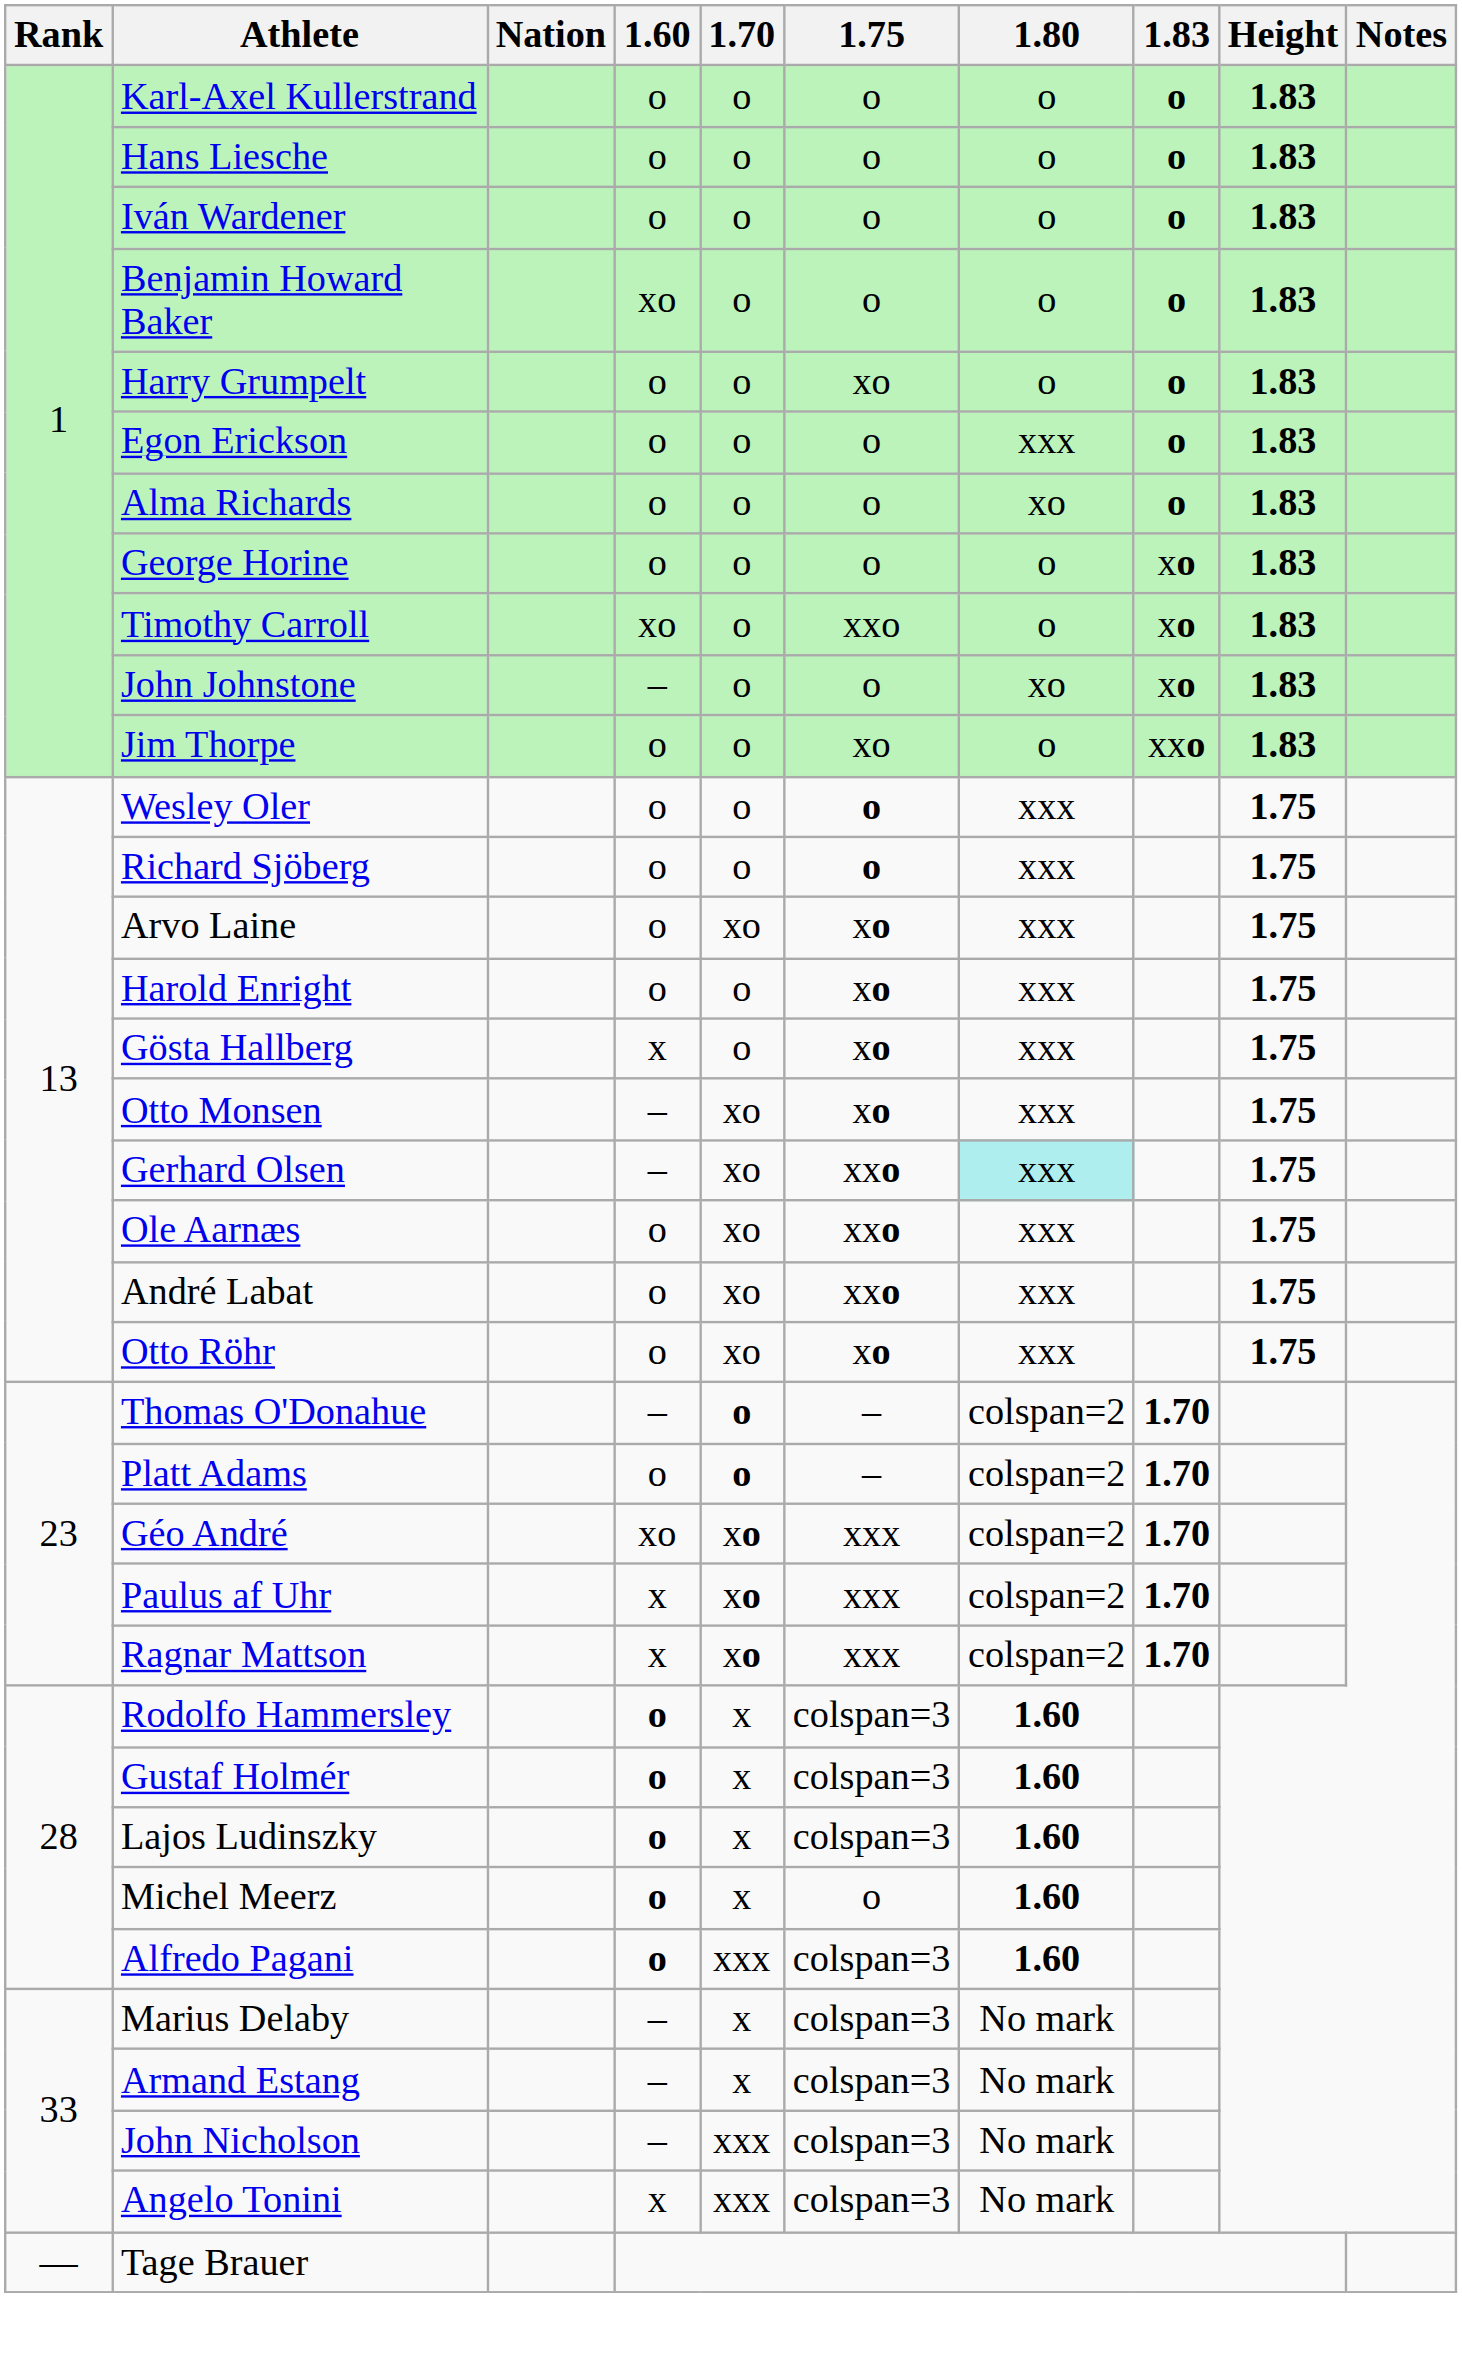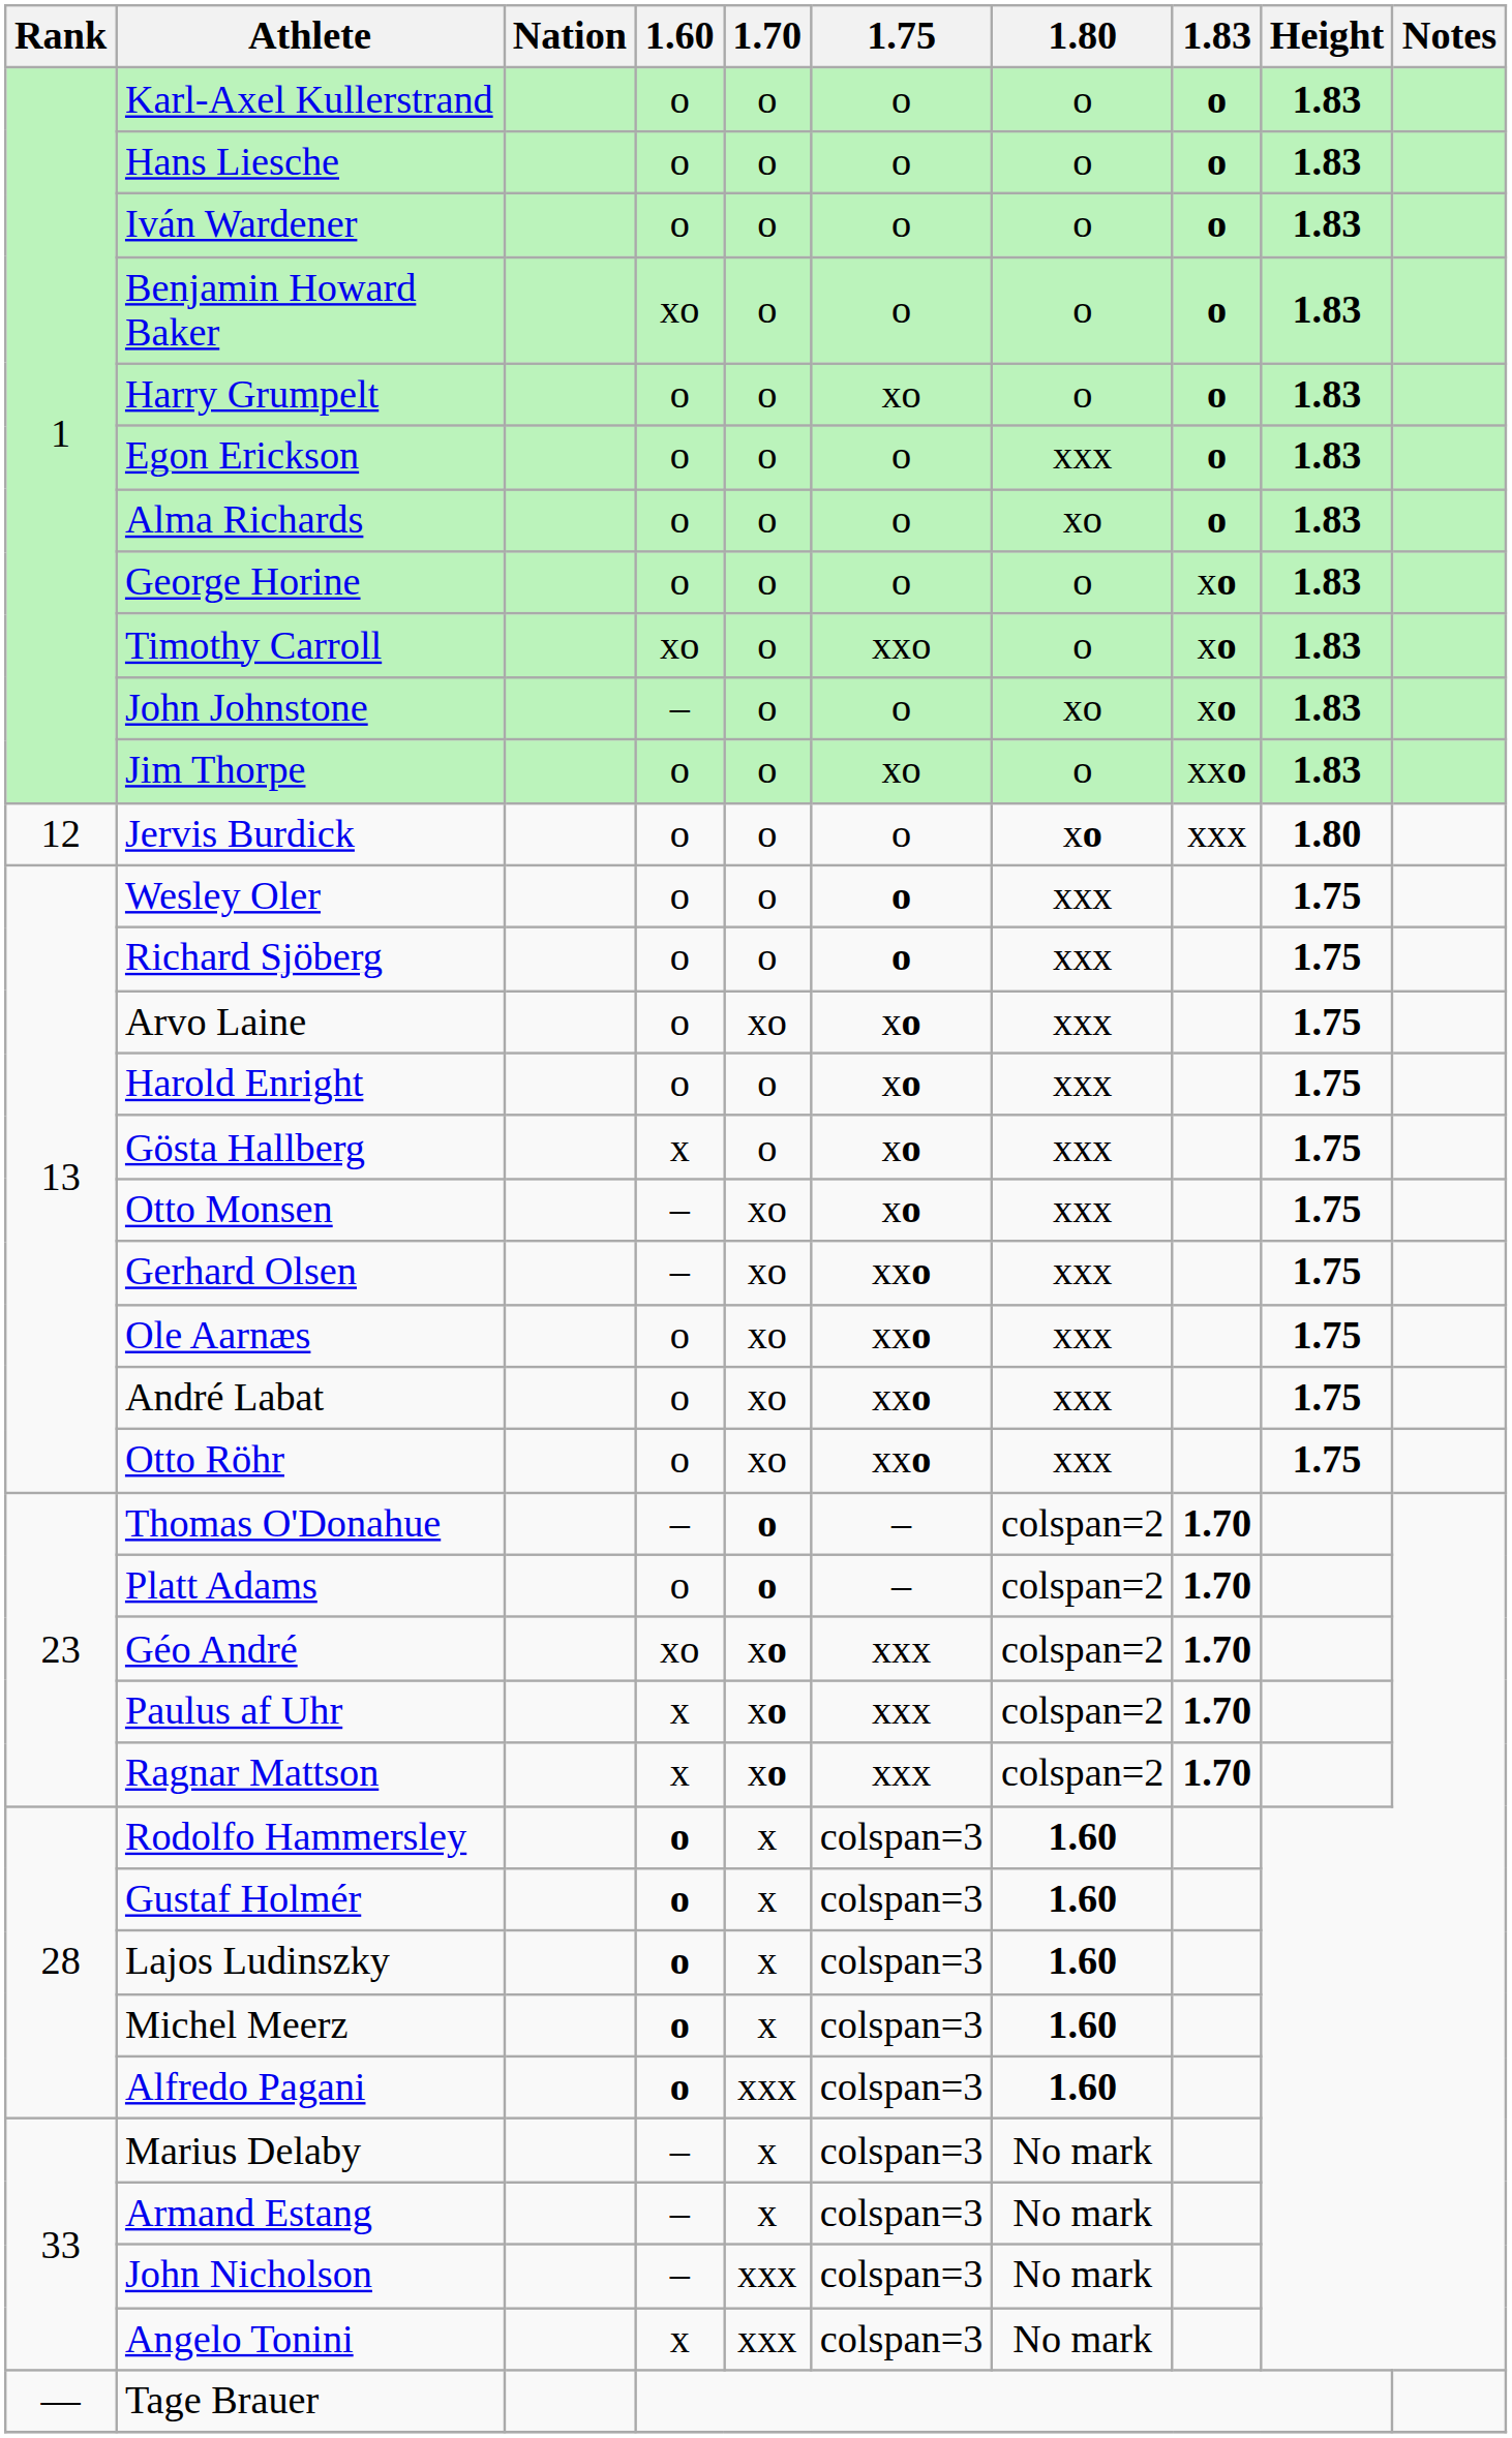+ row: 12 | Jervis Burdick | o | o | o | xo | xxx | 1.80
Gerhard Olsen | 1.80: paleturquoise background -> no background
Otto Röhr | 1.75: xo -> xxo
Michel Meerz | 1.75: o -> colspan=3
